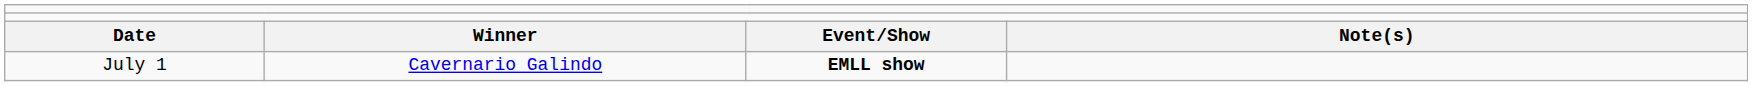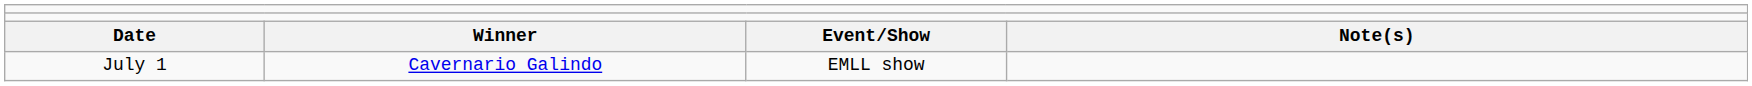July 1 | column 3: bold -> normal
